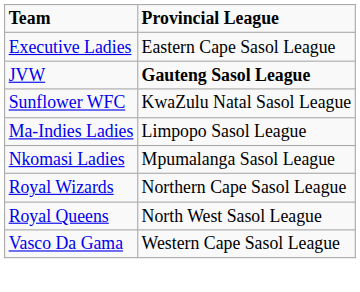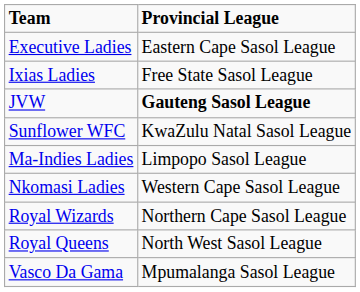+ row: Ixias Ladies | Free State Sasol League
Nkomasi Ladies | Provincial League: Mpumalanga Sasol League -> Western Cape Sasol League
Vasco Da Gama | Provincial League: Western Cape Sasol League -> Mpumalanga Sasol League
